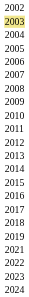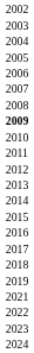2003 | column 1: khaki background -> no background
2009 | column 1: normal -> bold
